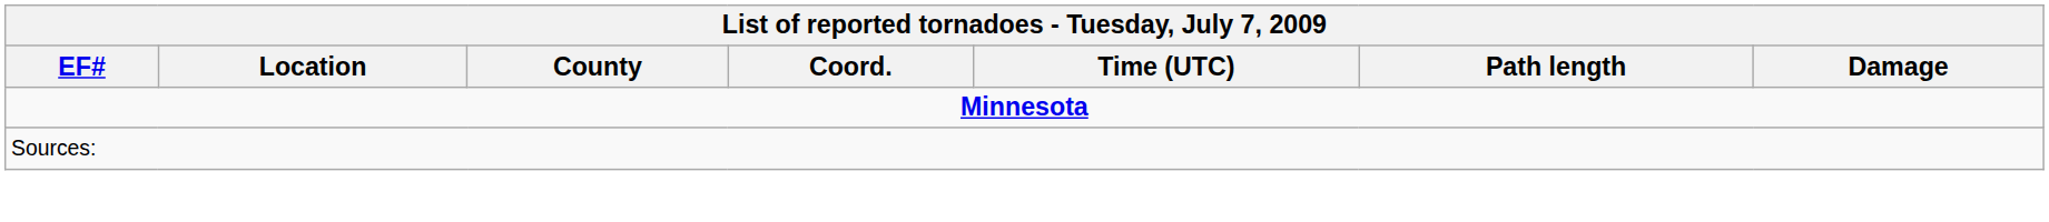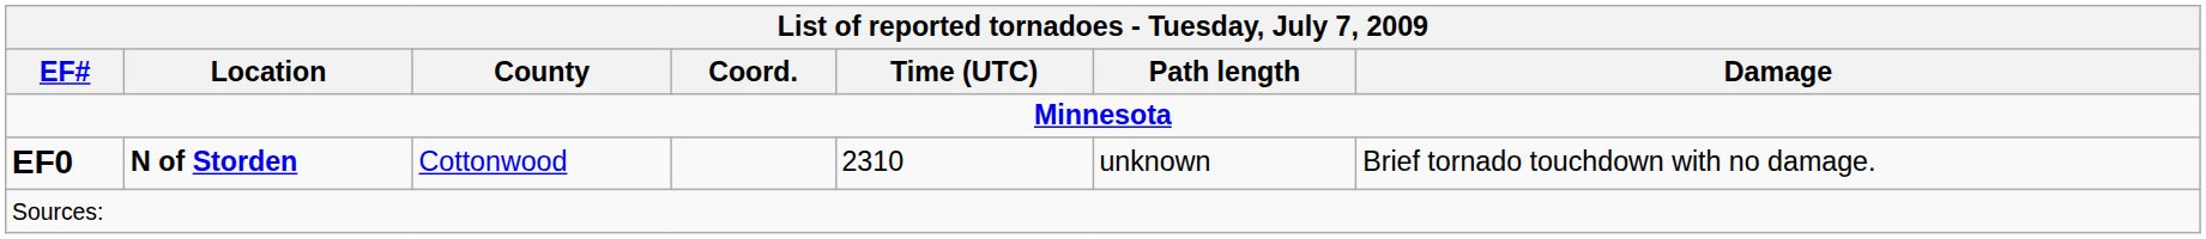+ row: EF0 | N of Storden | Cottonwood | 2310 | unknown | Brief tornado touchdown with no damage.
